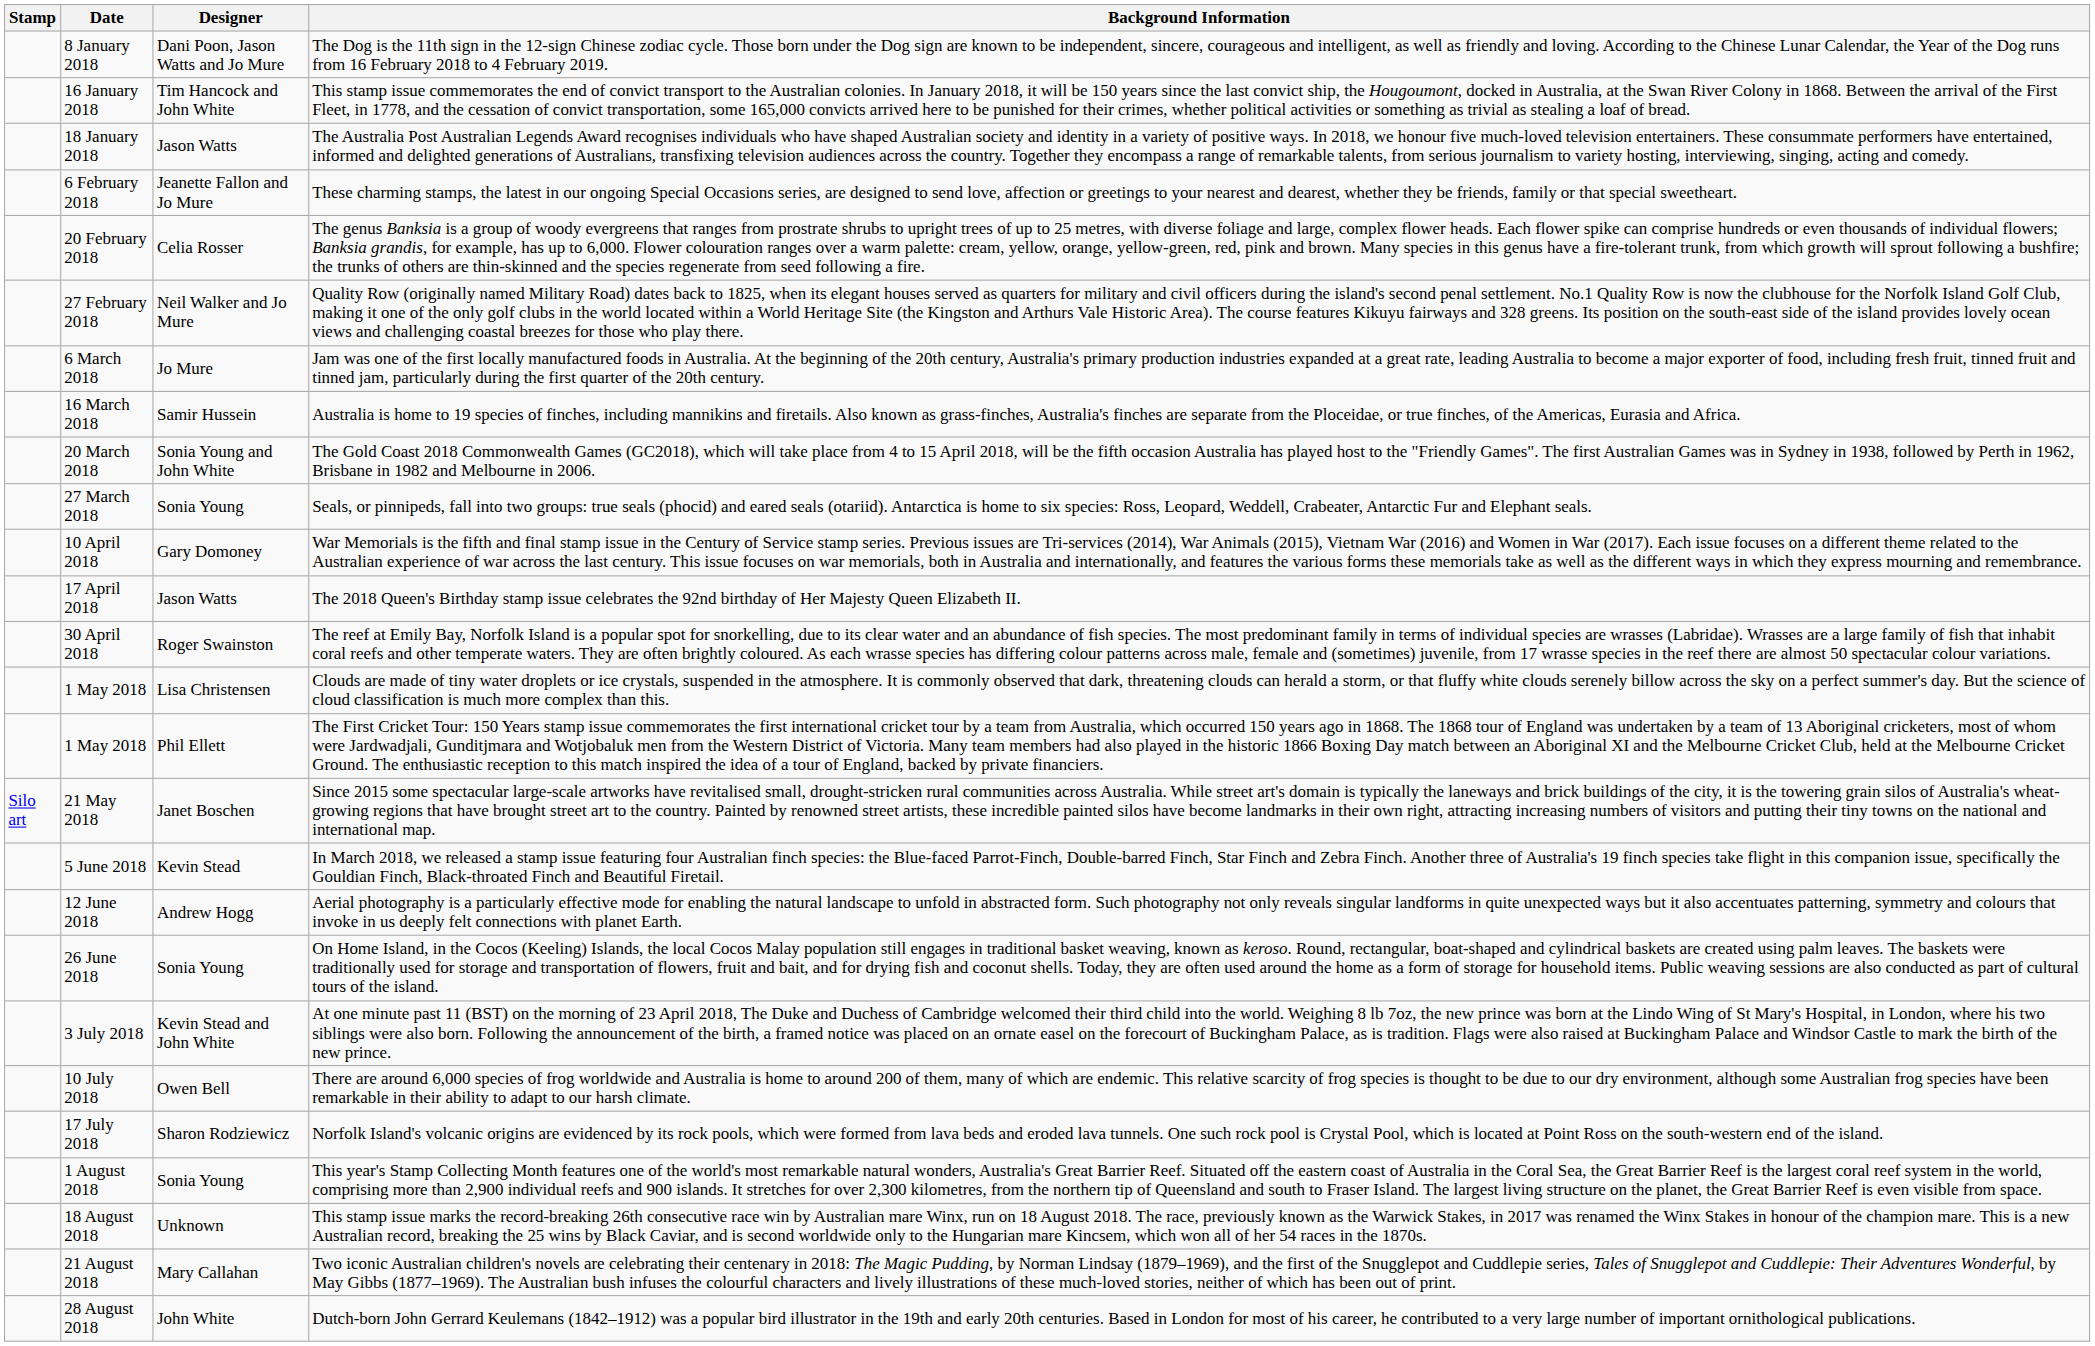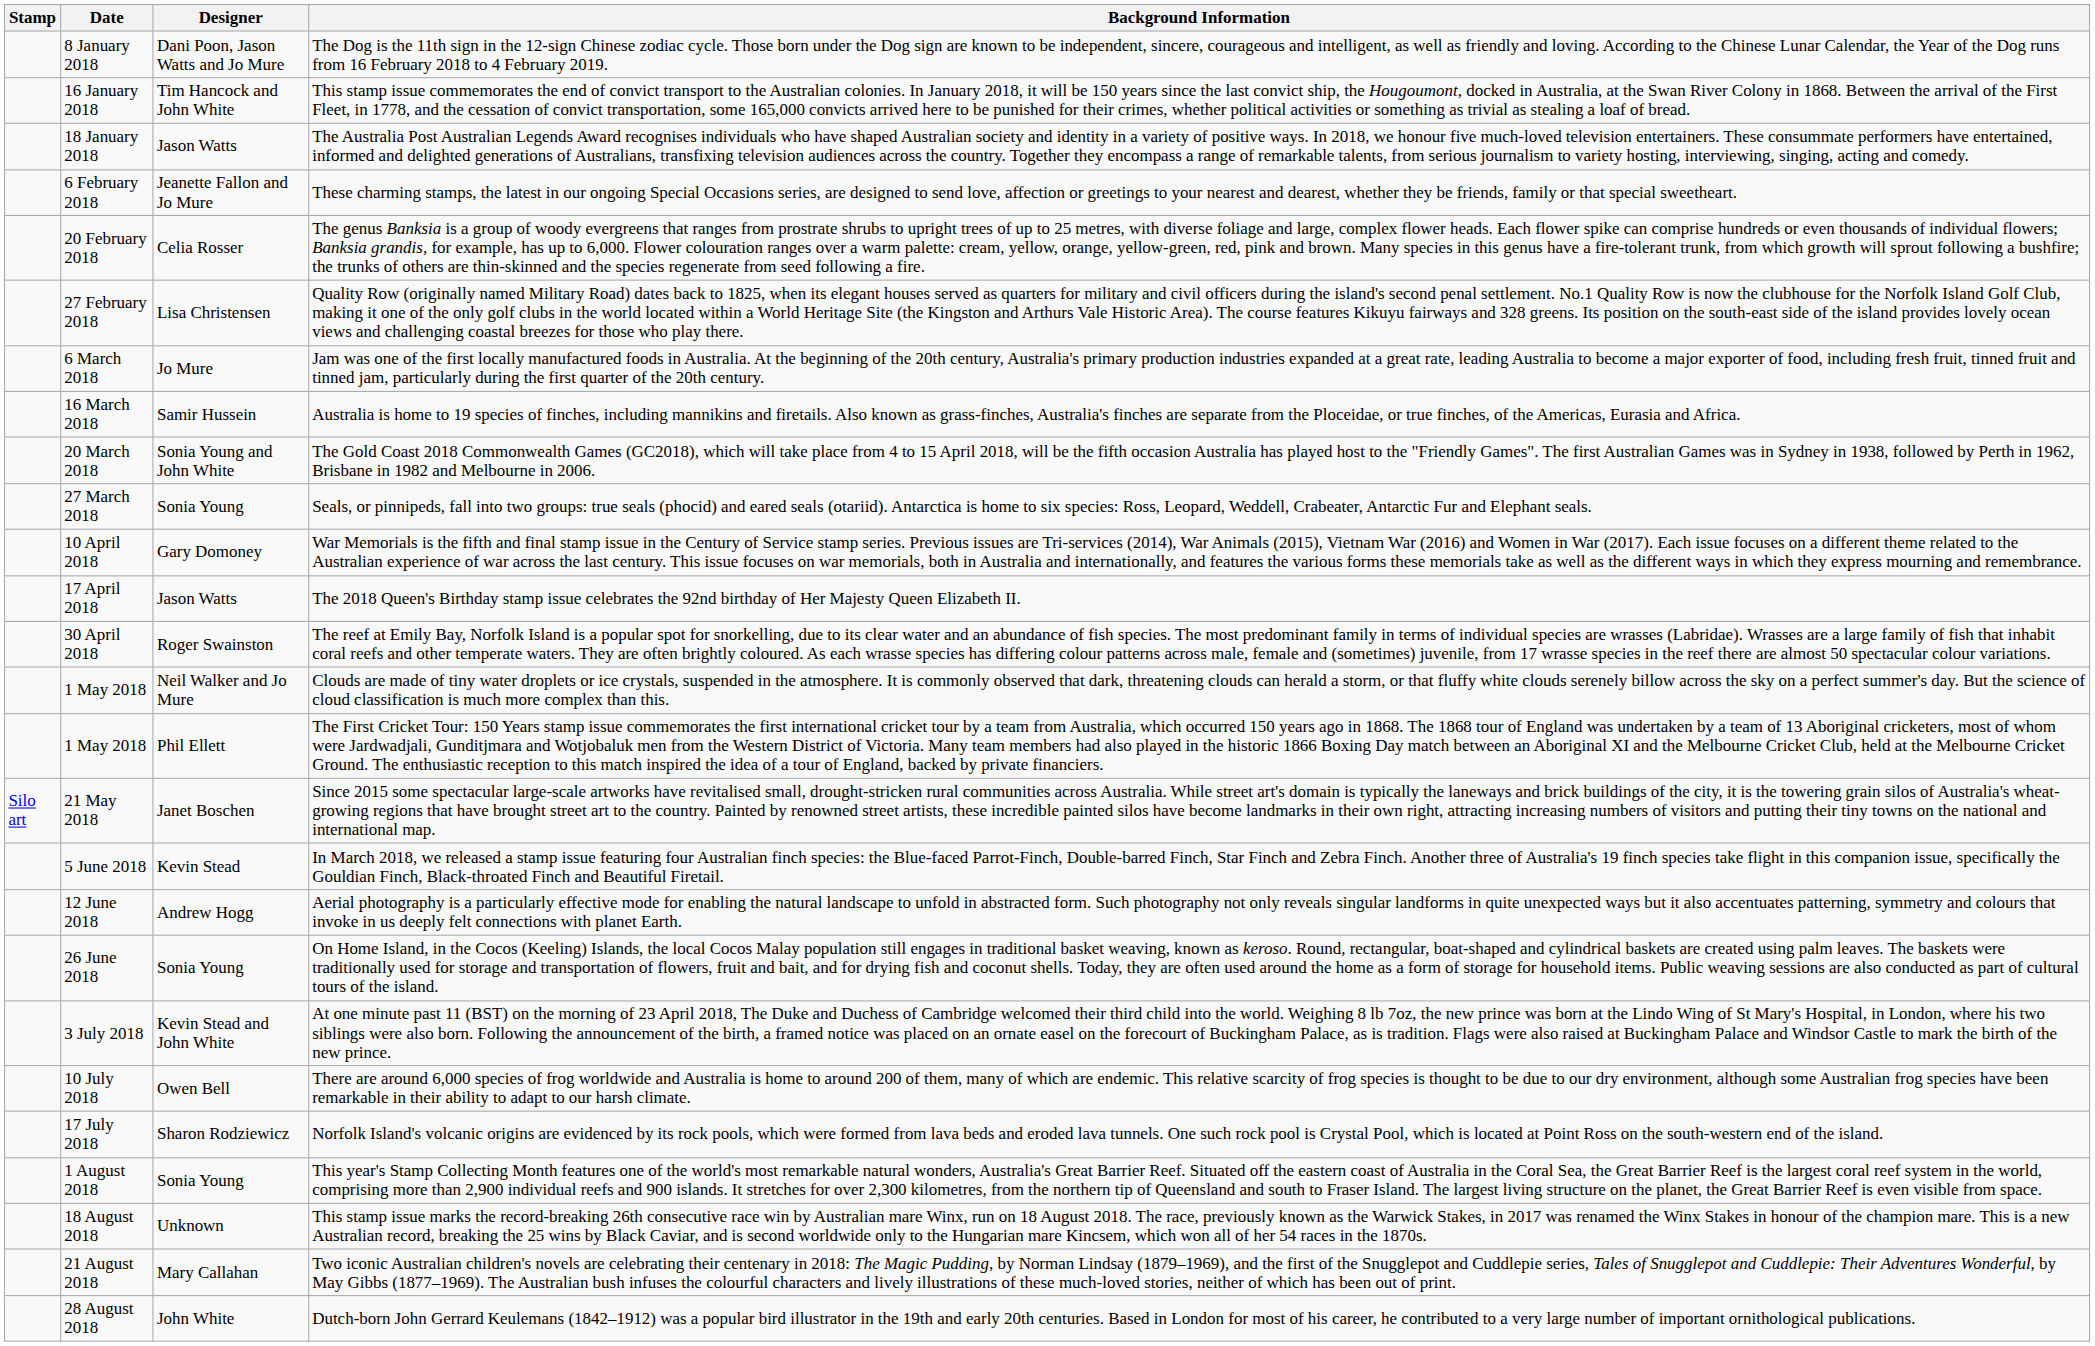row 7 | Designer: Neil Walker and Jo Mure -> Lisa Christensen
row 15 | Designer: Lisa Christensen -> Neil Walker and Jo Mure
